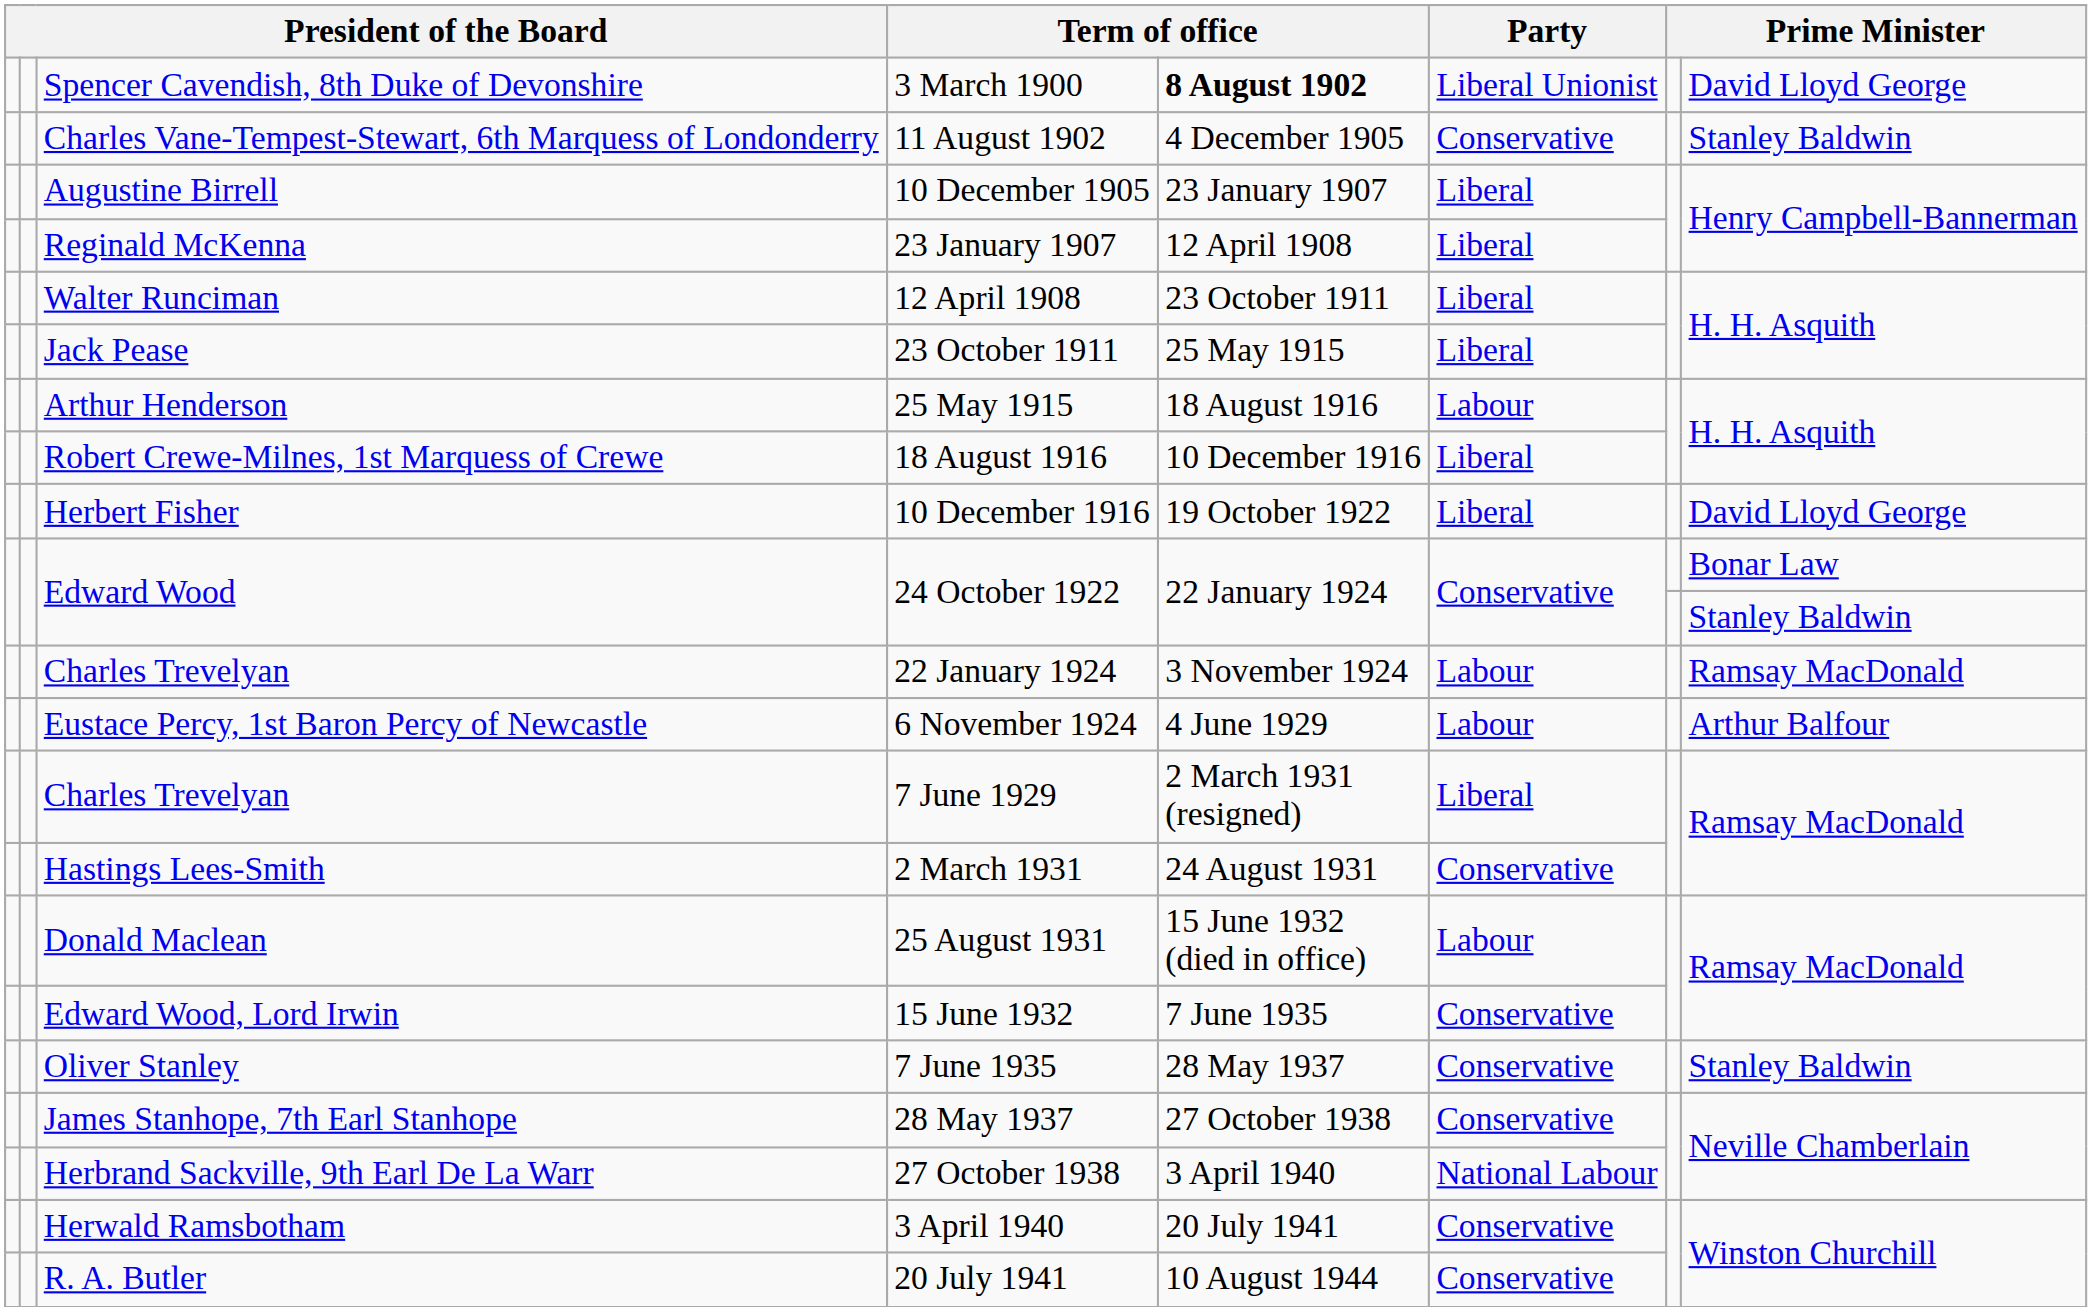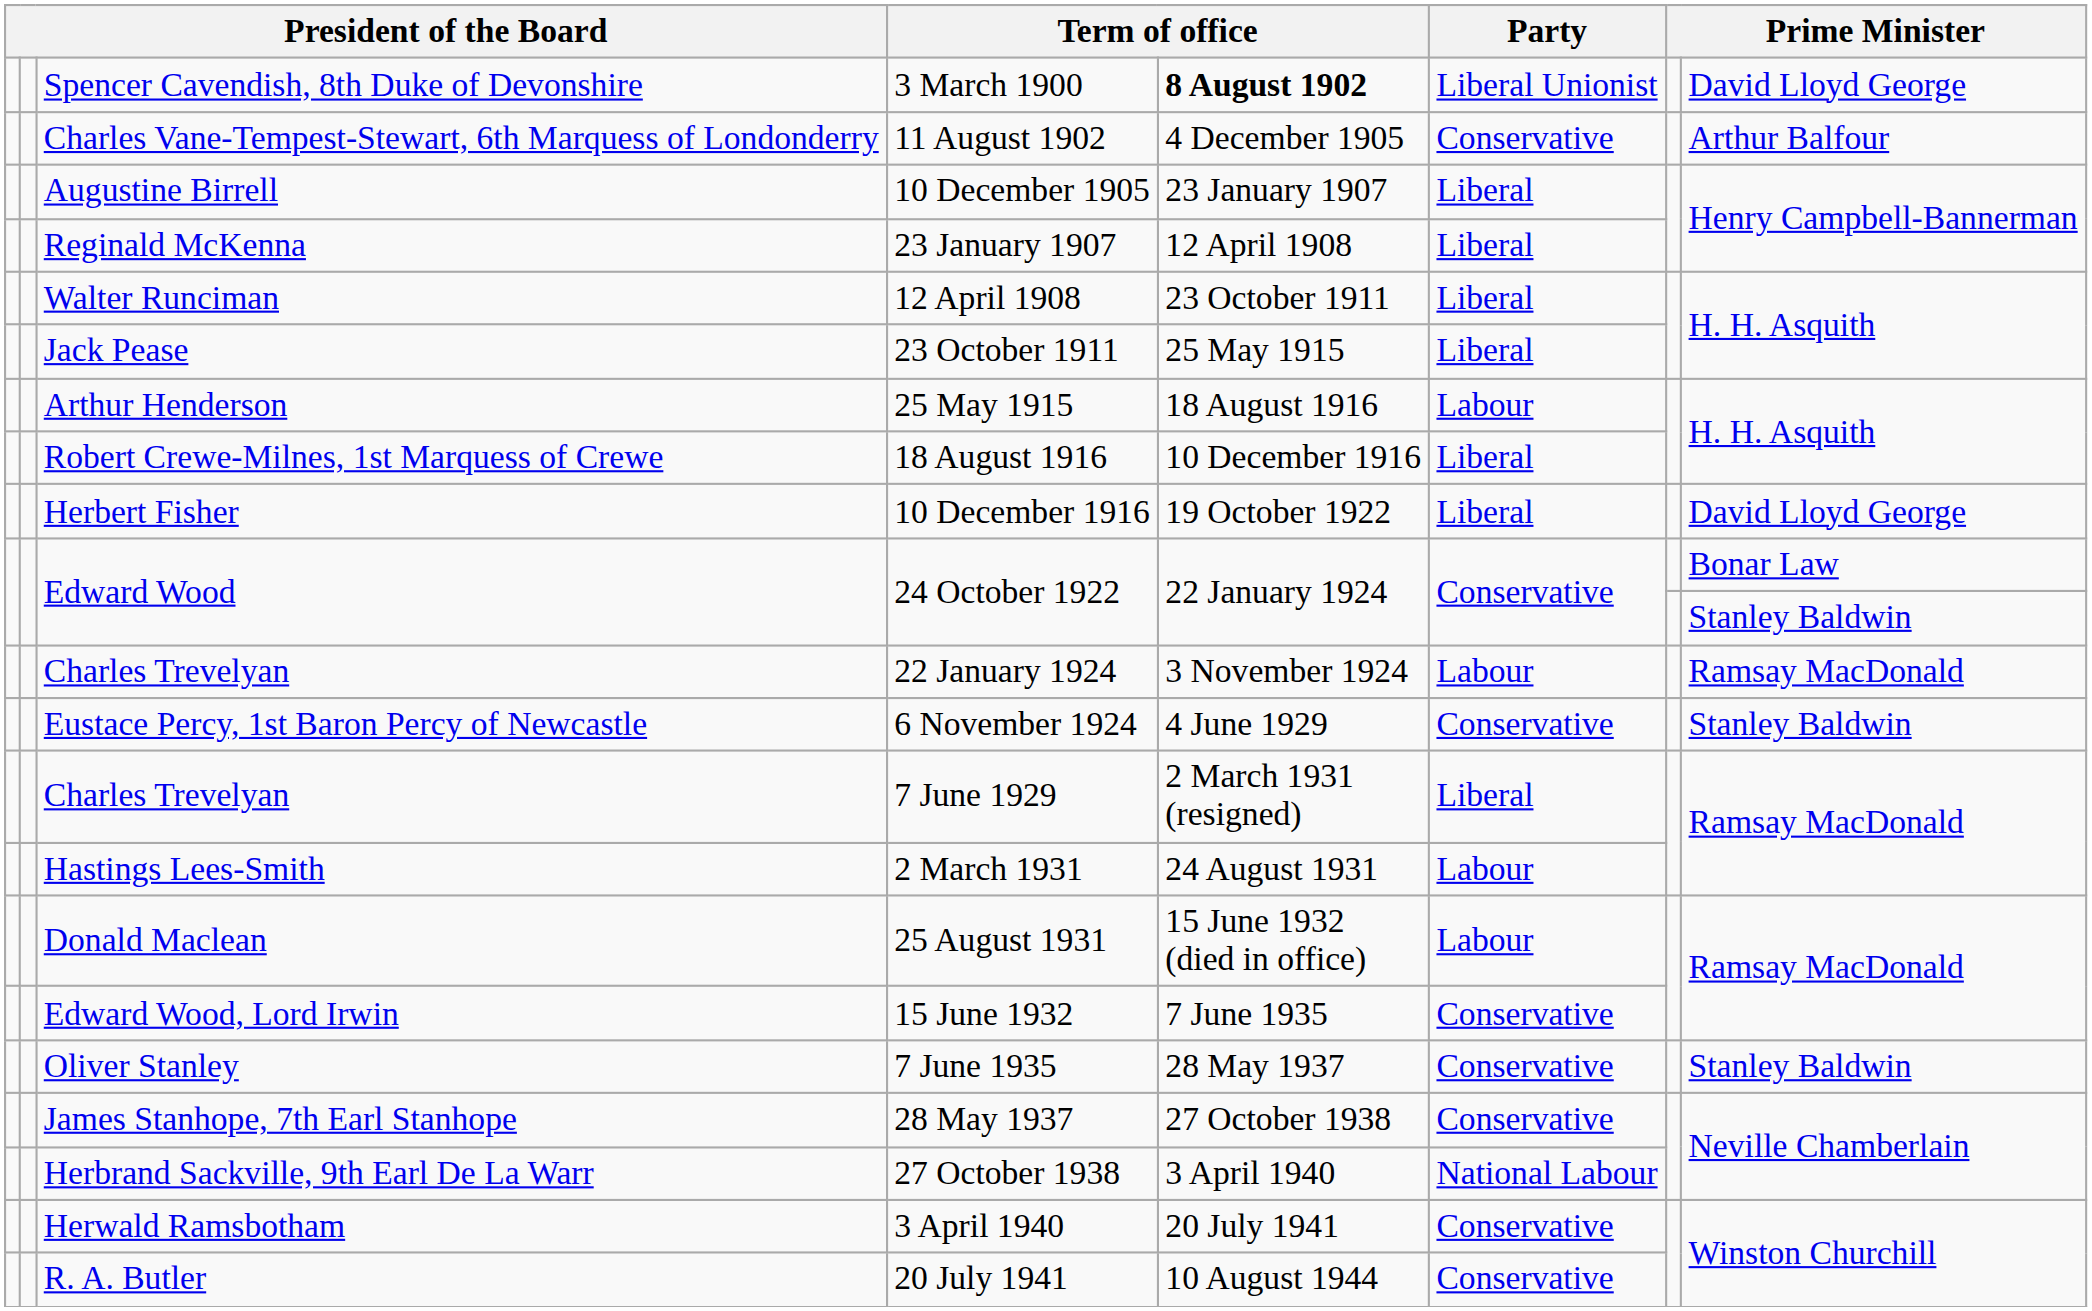11 August 1902 | column 8: Stanley Baldwin -> Arthur Balfour
6 November 1924 | Party: Labour -> Conservative
6 November 1924 | column 8: Arthur Balfour -> Stanley Baldwin
2 March 1931 | Party: Conservative -> Labour
